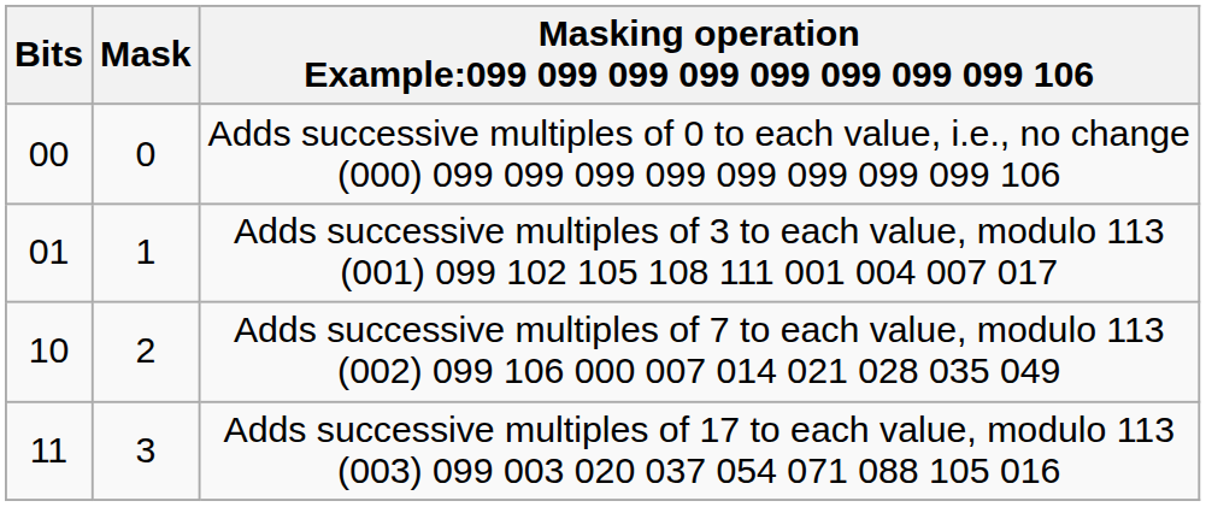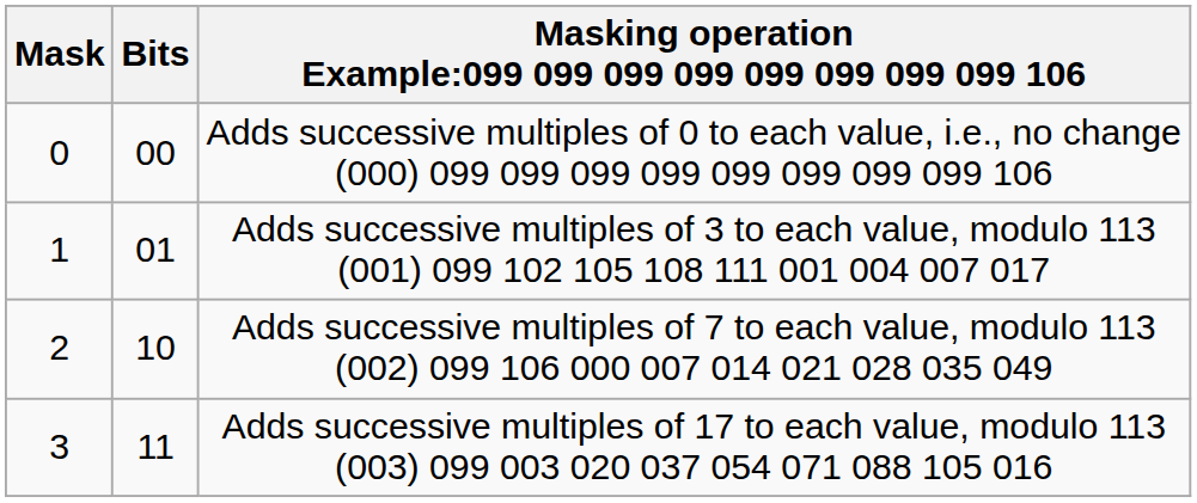columns swapped: Mask <-> Bits
